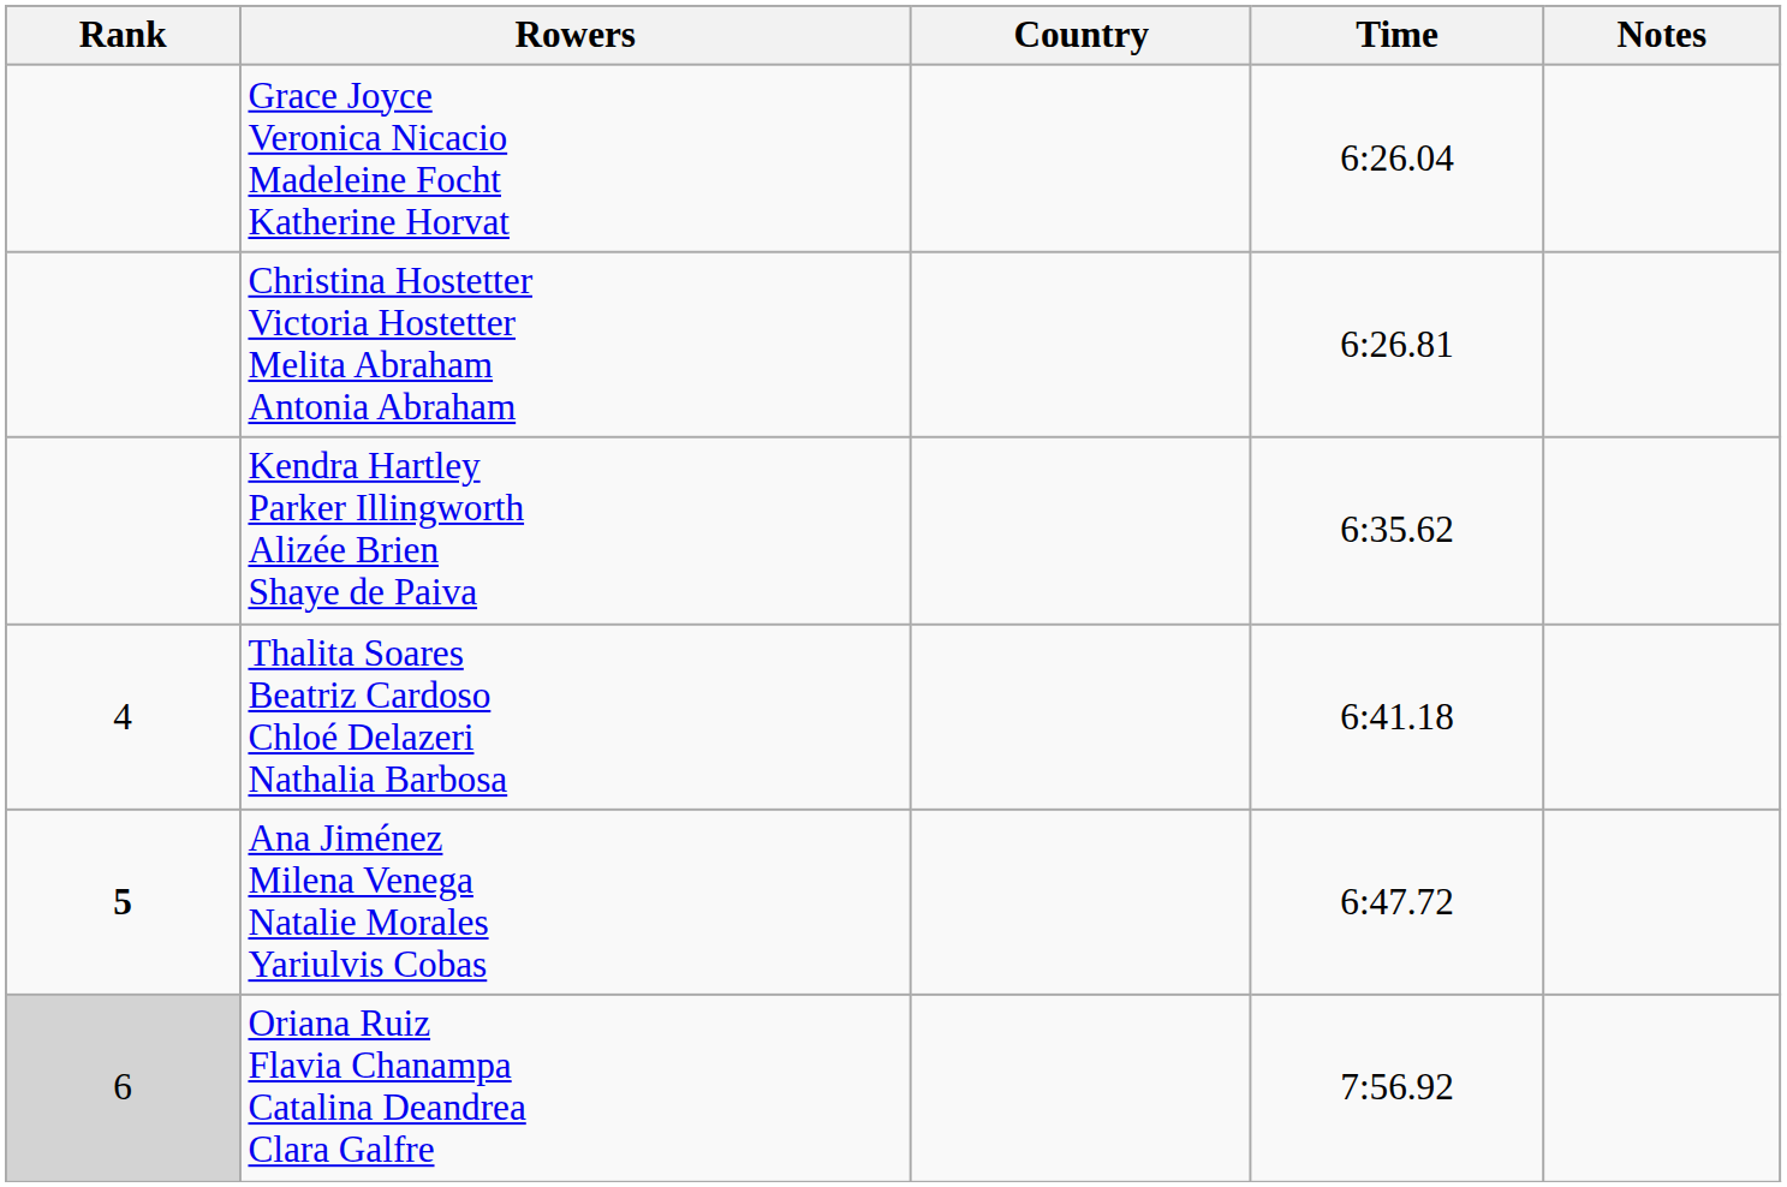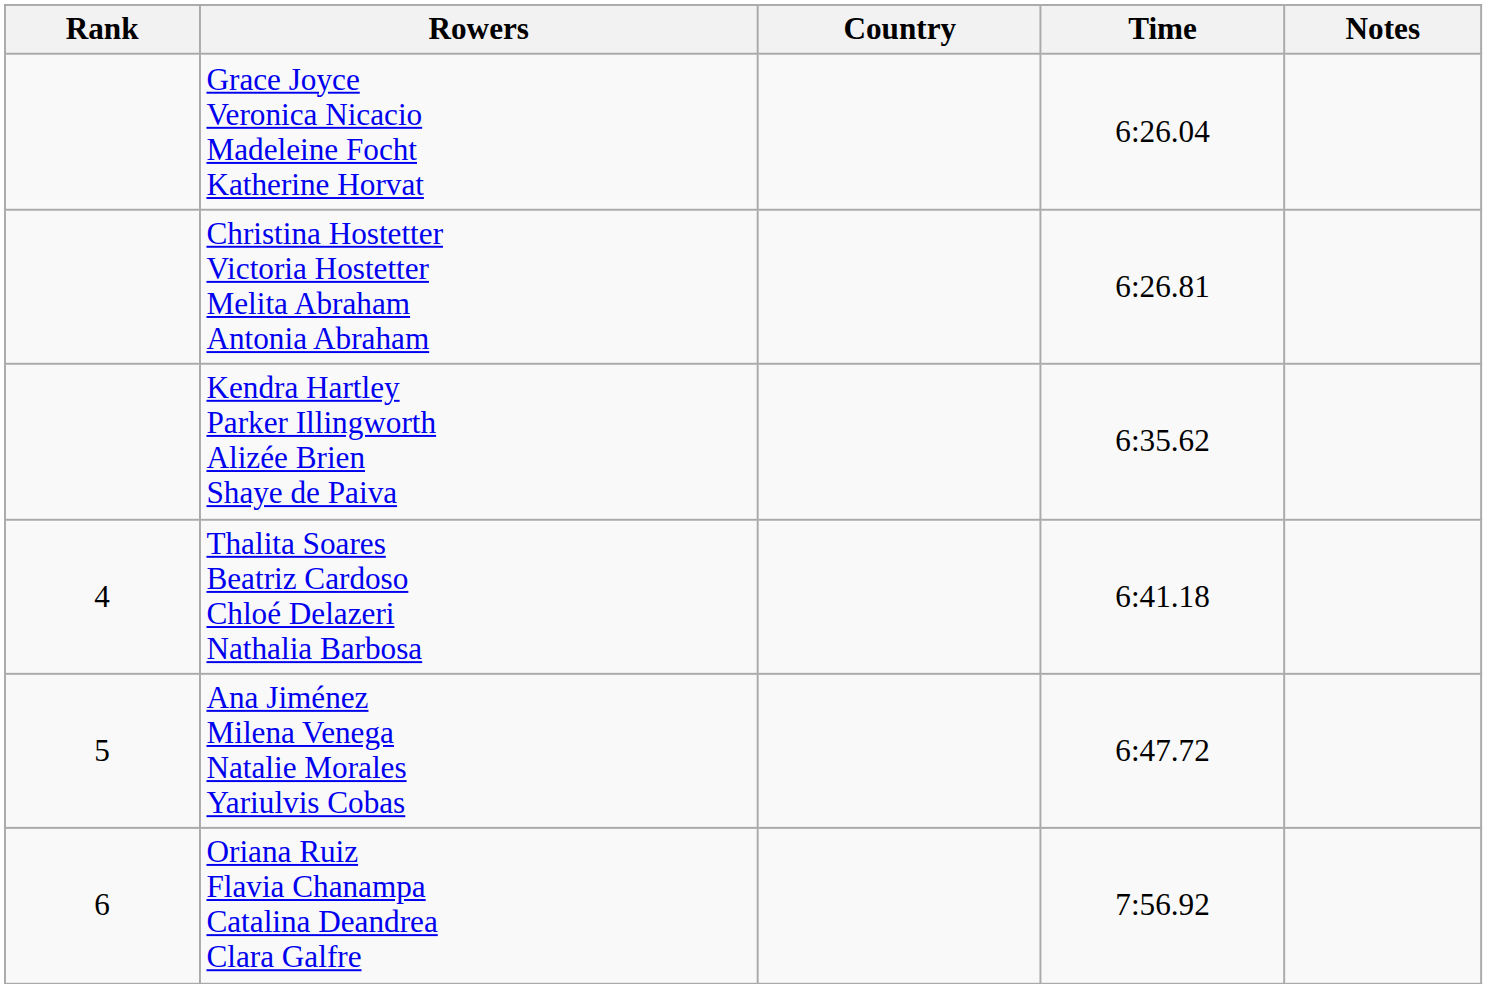Ana Jiménez Milena Venega Natalie Morales Yariulvis Cobas | Rank: bold -> normal
Oriana Ruiz Flavia Chanampa Catalina Deandrea Clara Galfre | Rank: lightgrey background -> no background
